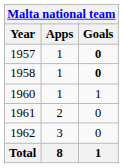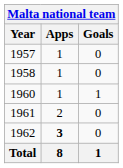1957 | Goals: bold -> normal
1958 | Goals: bold -> normal
1962 | Apps: normal -> bold
